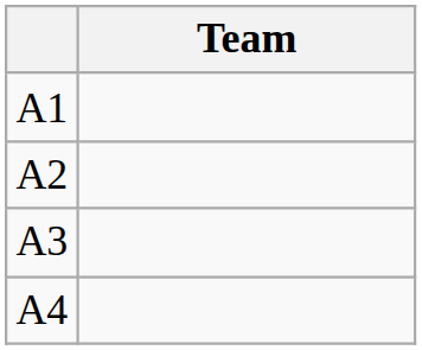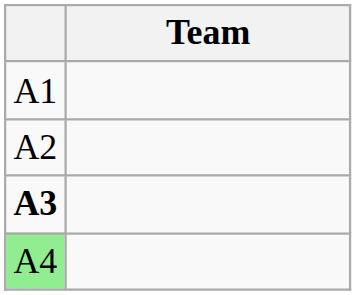A3 | column 1: normal -> bold
A4 | column 1: no background -> lightgreen background
